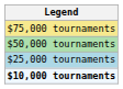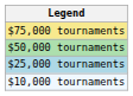row 5 | column 1: bold -> normal
